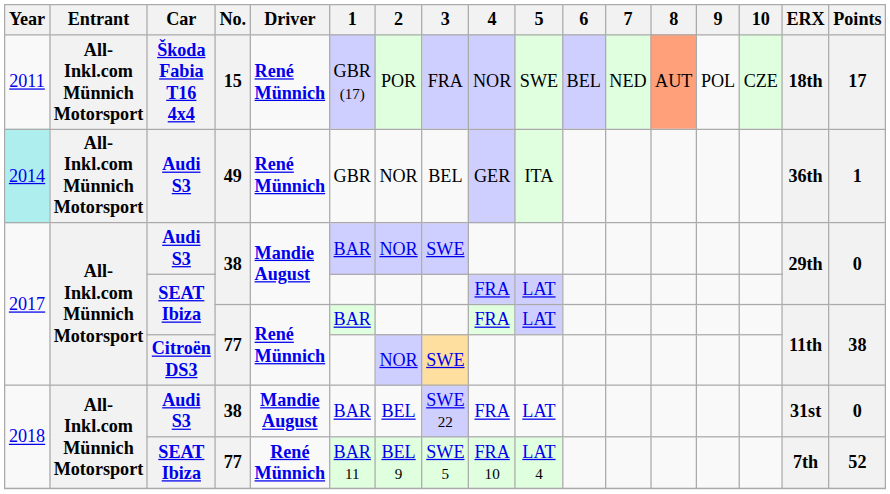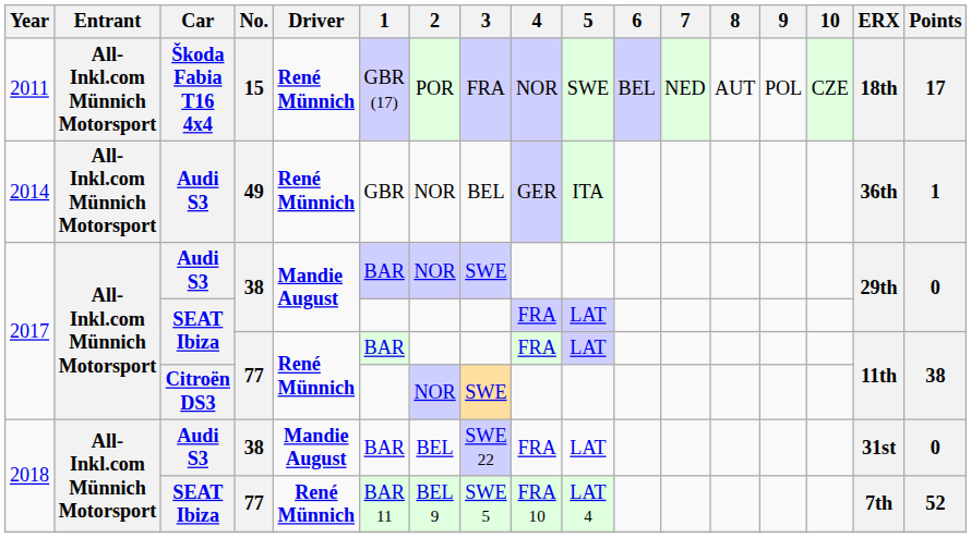row 2 | 8: lightsalmon background -> no background
row 3 | Year: paleturquoise background -> no background
